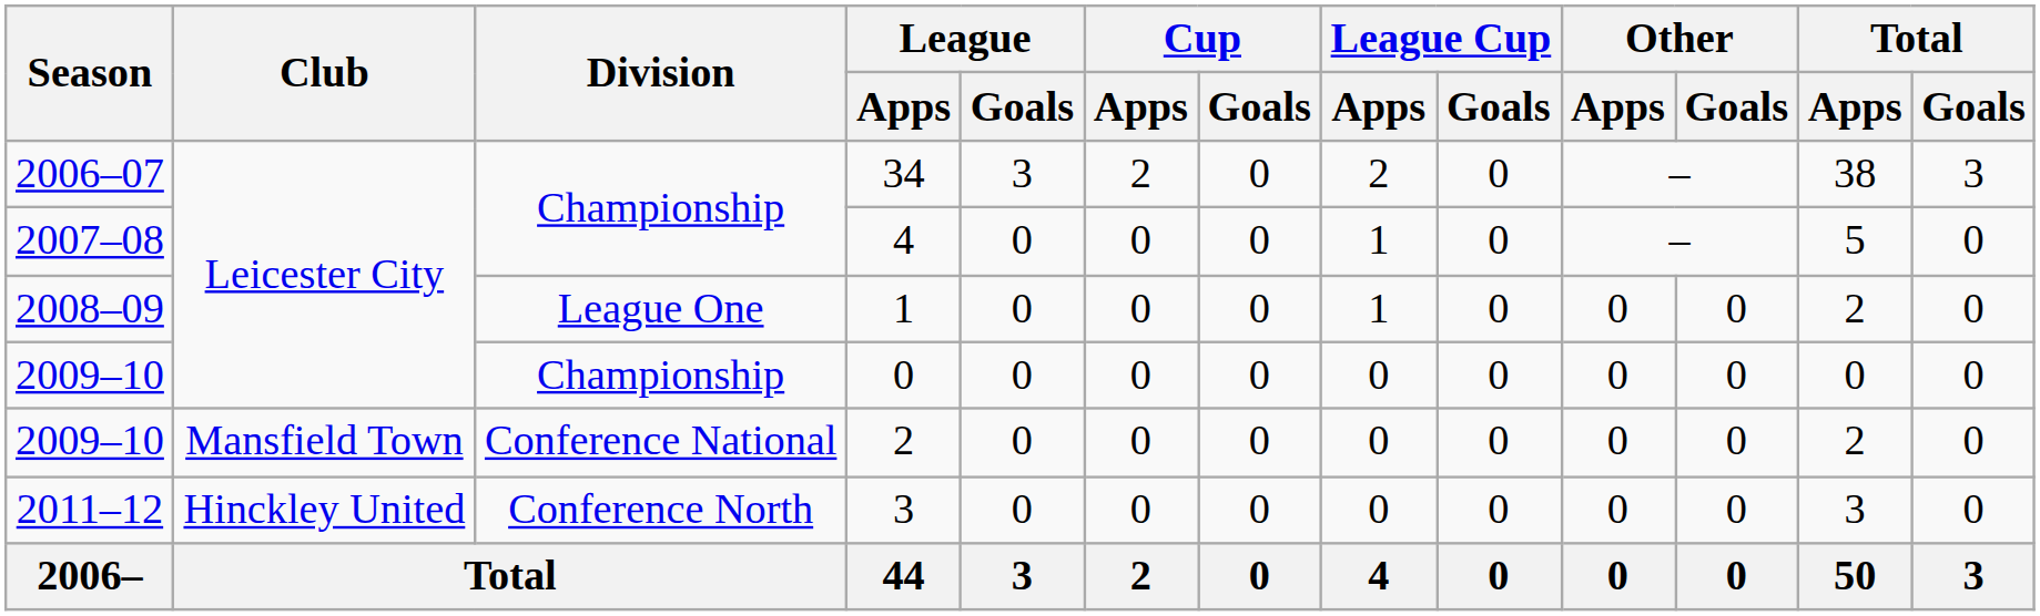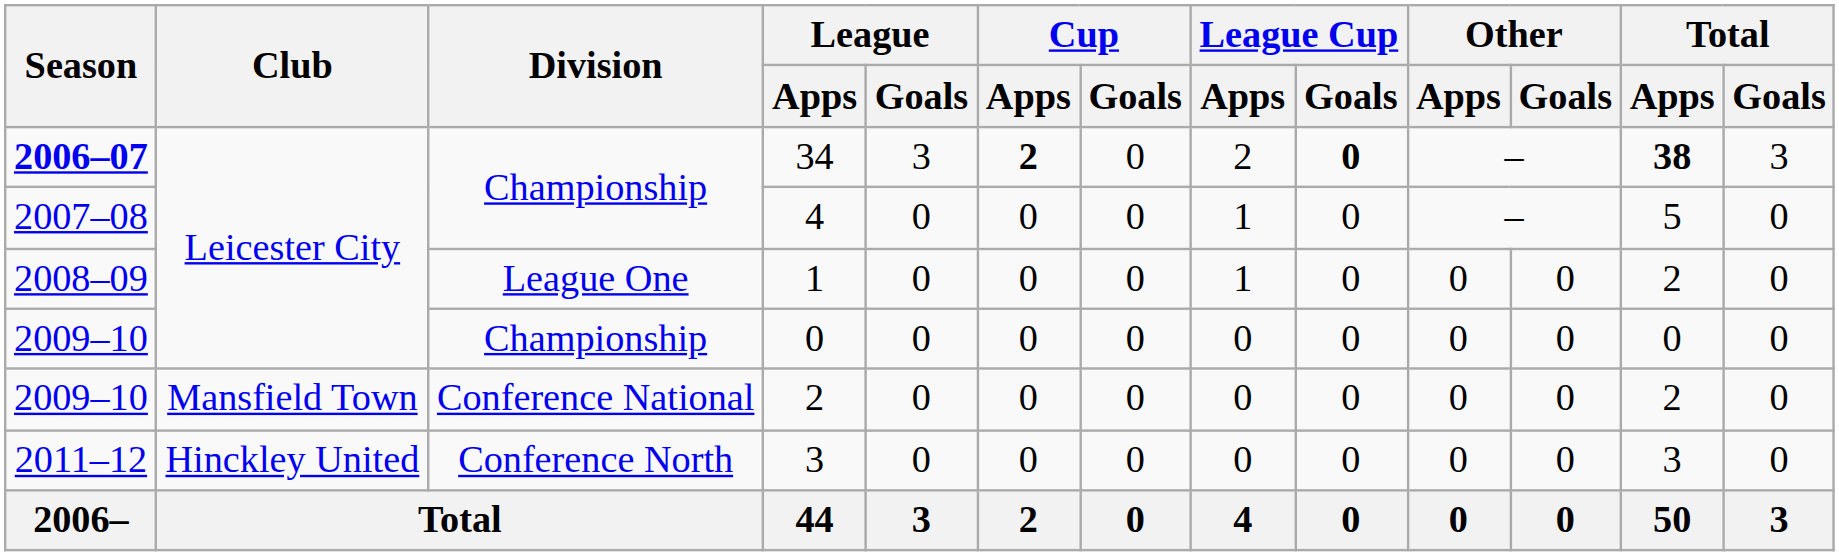34 | Season: normal -> bold
34 | Cup / Apps: normal -> bold
34 | League Cup / Goals: normal -> bold
34 | Total / Apps: normal -> bold
